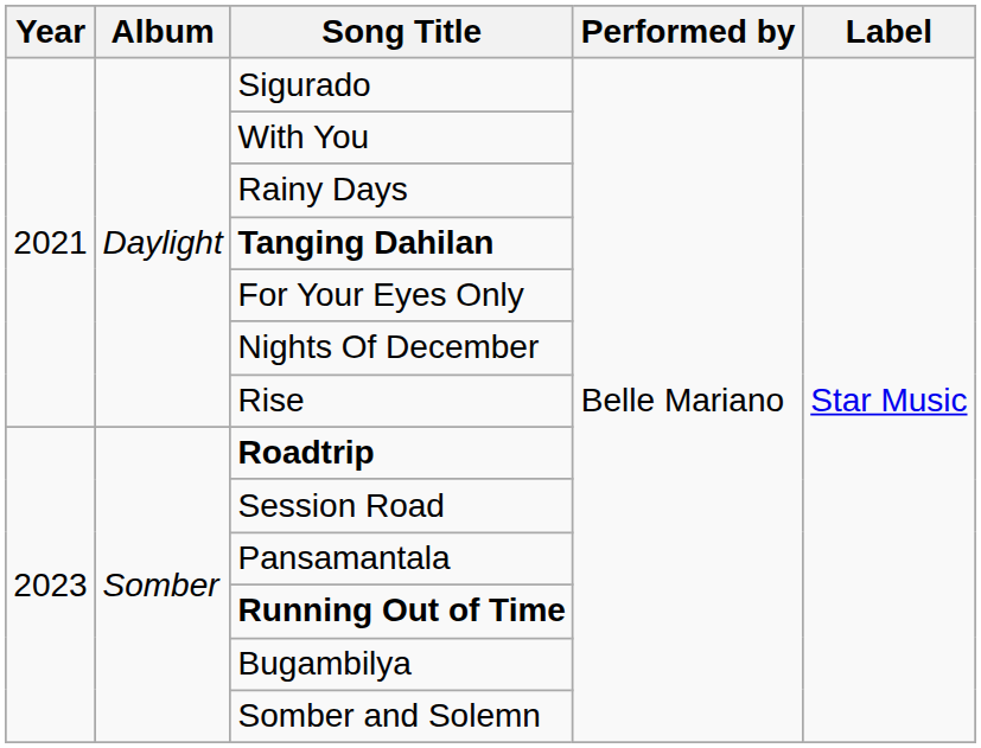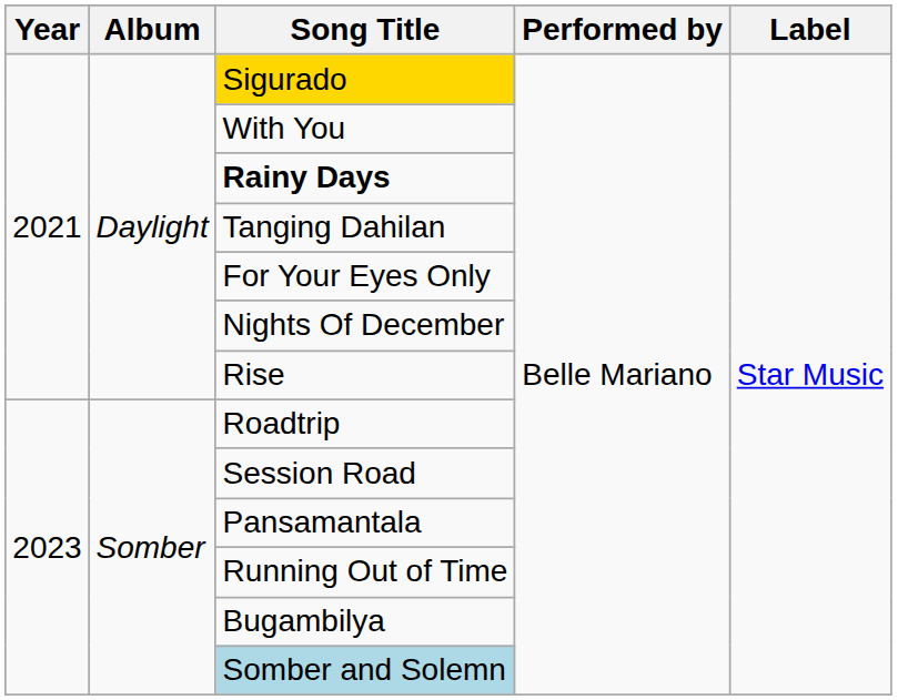Sigurado | Song Title: no background -> gold background
Rainy Days | Song Title: normal -> bold
Tanging Dahilan | Song Title: bold -> normal
Roadtrip | Song Title: bold -> normal
Running Out of Time | Song Title: bold -> normal
Somber and Solemn | Song Title: no background -> lightblue background
